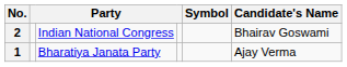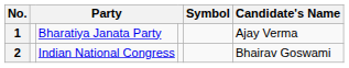rows swapped: 1 <-> 2
